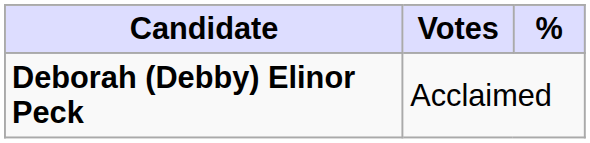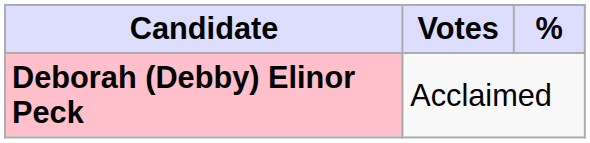Deborah (Debby) Elinor Peck | Candidate: no background -> pink background
